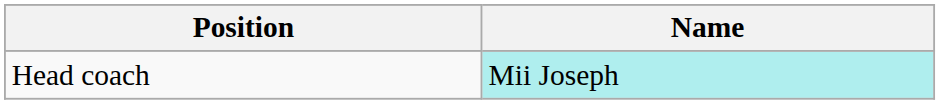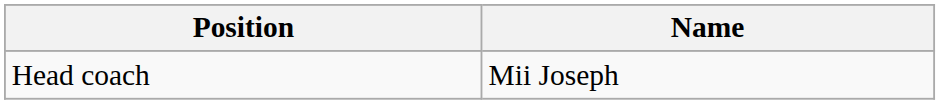Head coach | Name: paleturquoise background -> no background
